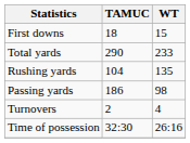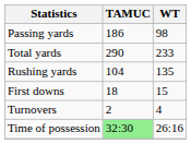rows swapped: First downs <-> Passing yards
Time of possession | TAMUC: no background -> lightgreen background
